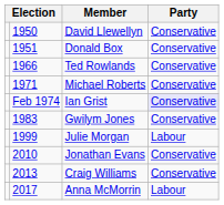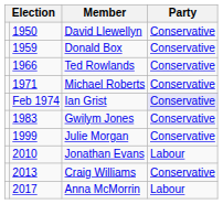Donald Box | column 2: 1951 -> 1959
Julie Morgan | Party: Labour -> Conservative
Jonathan Evans | Party: Conservative -> Labour
